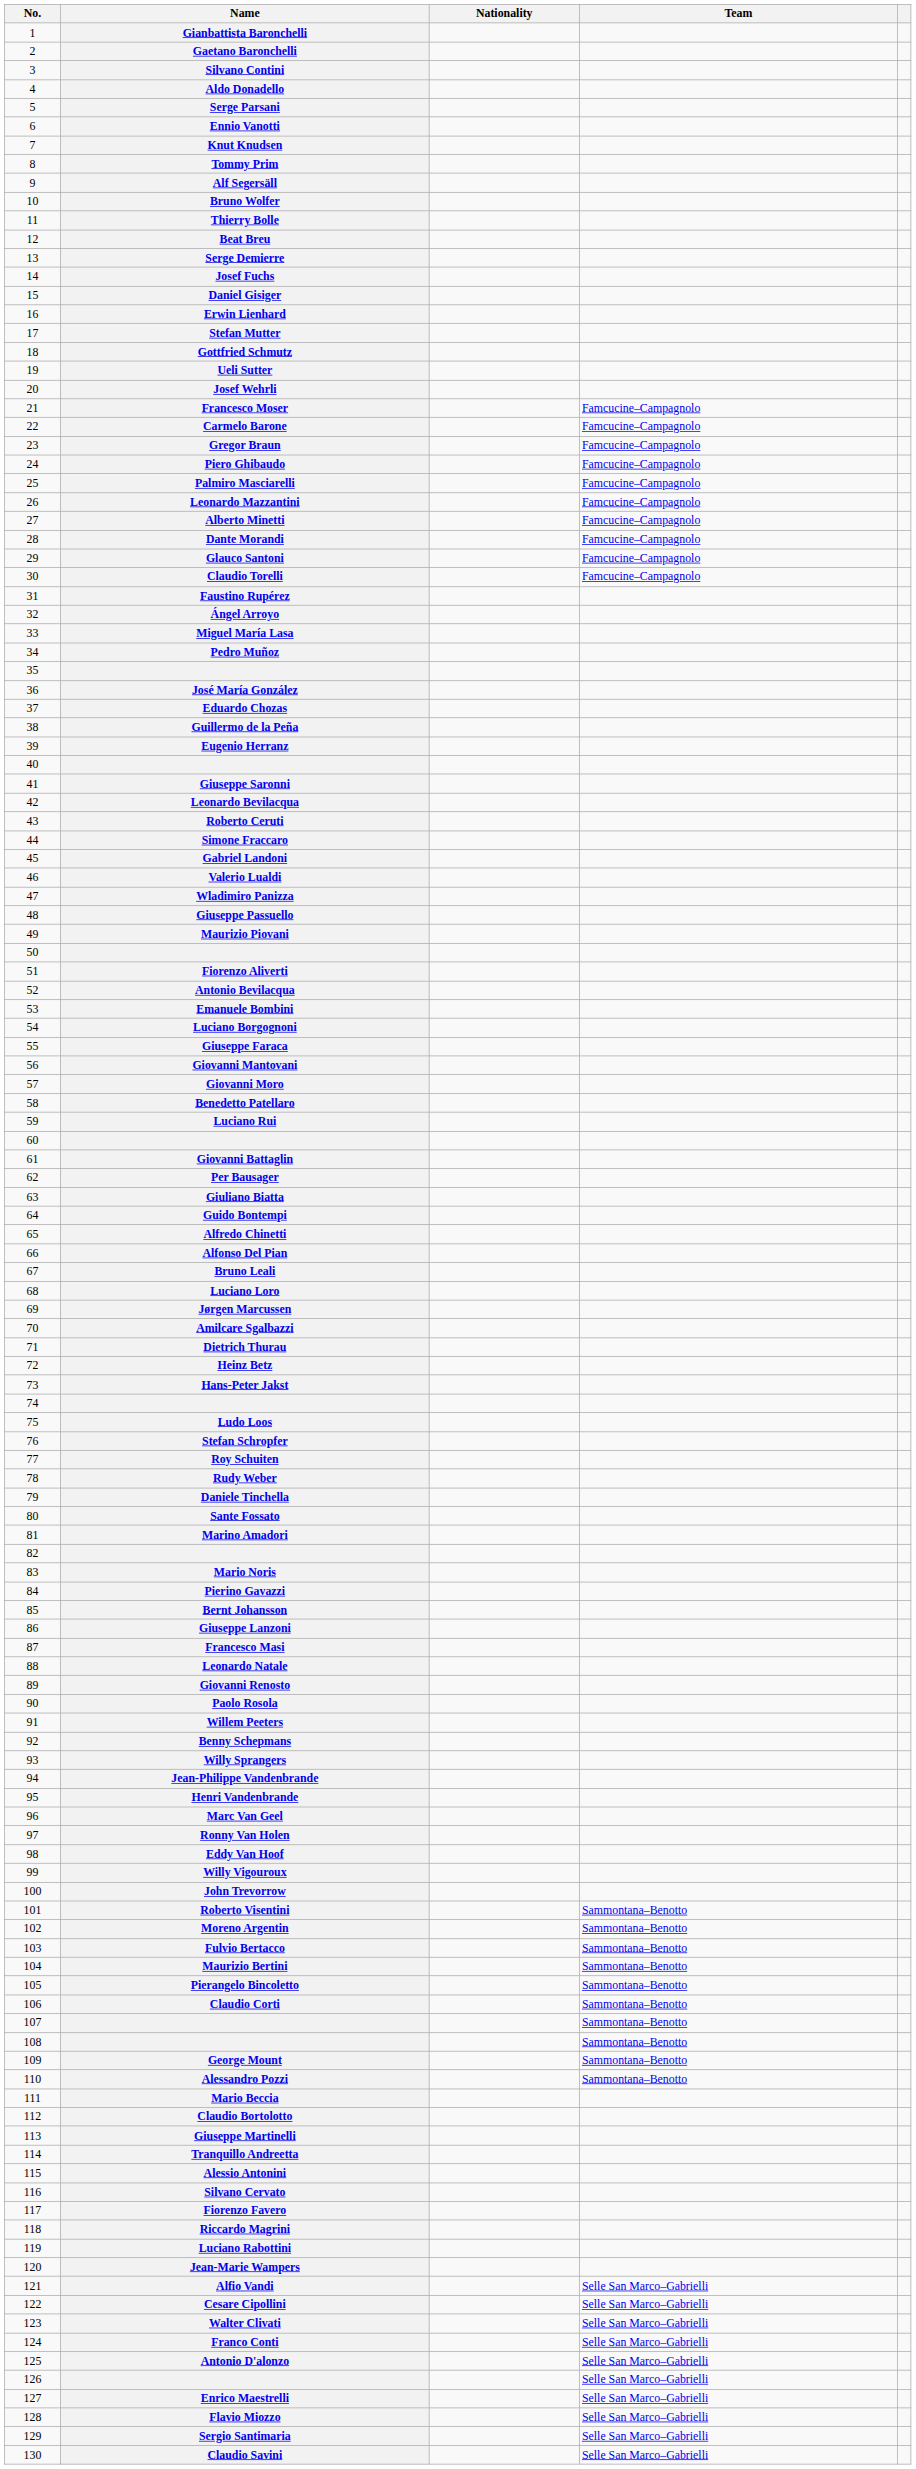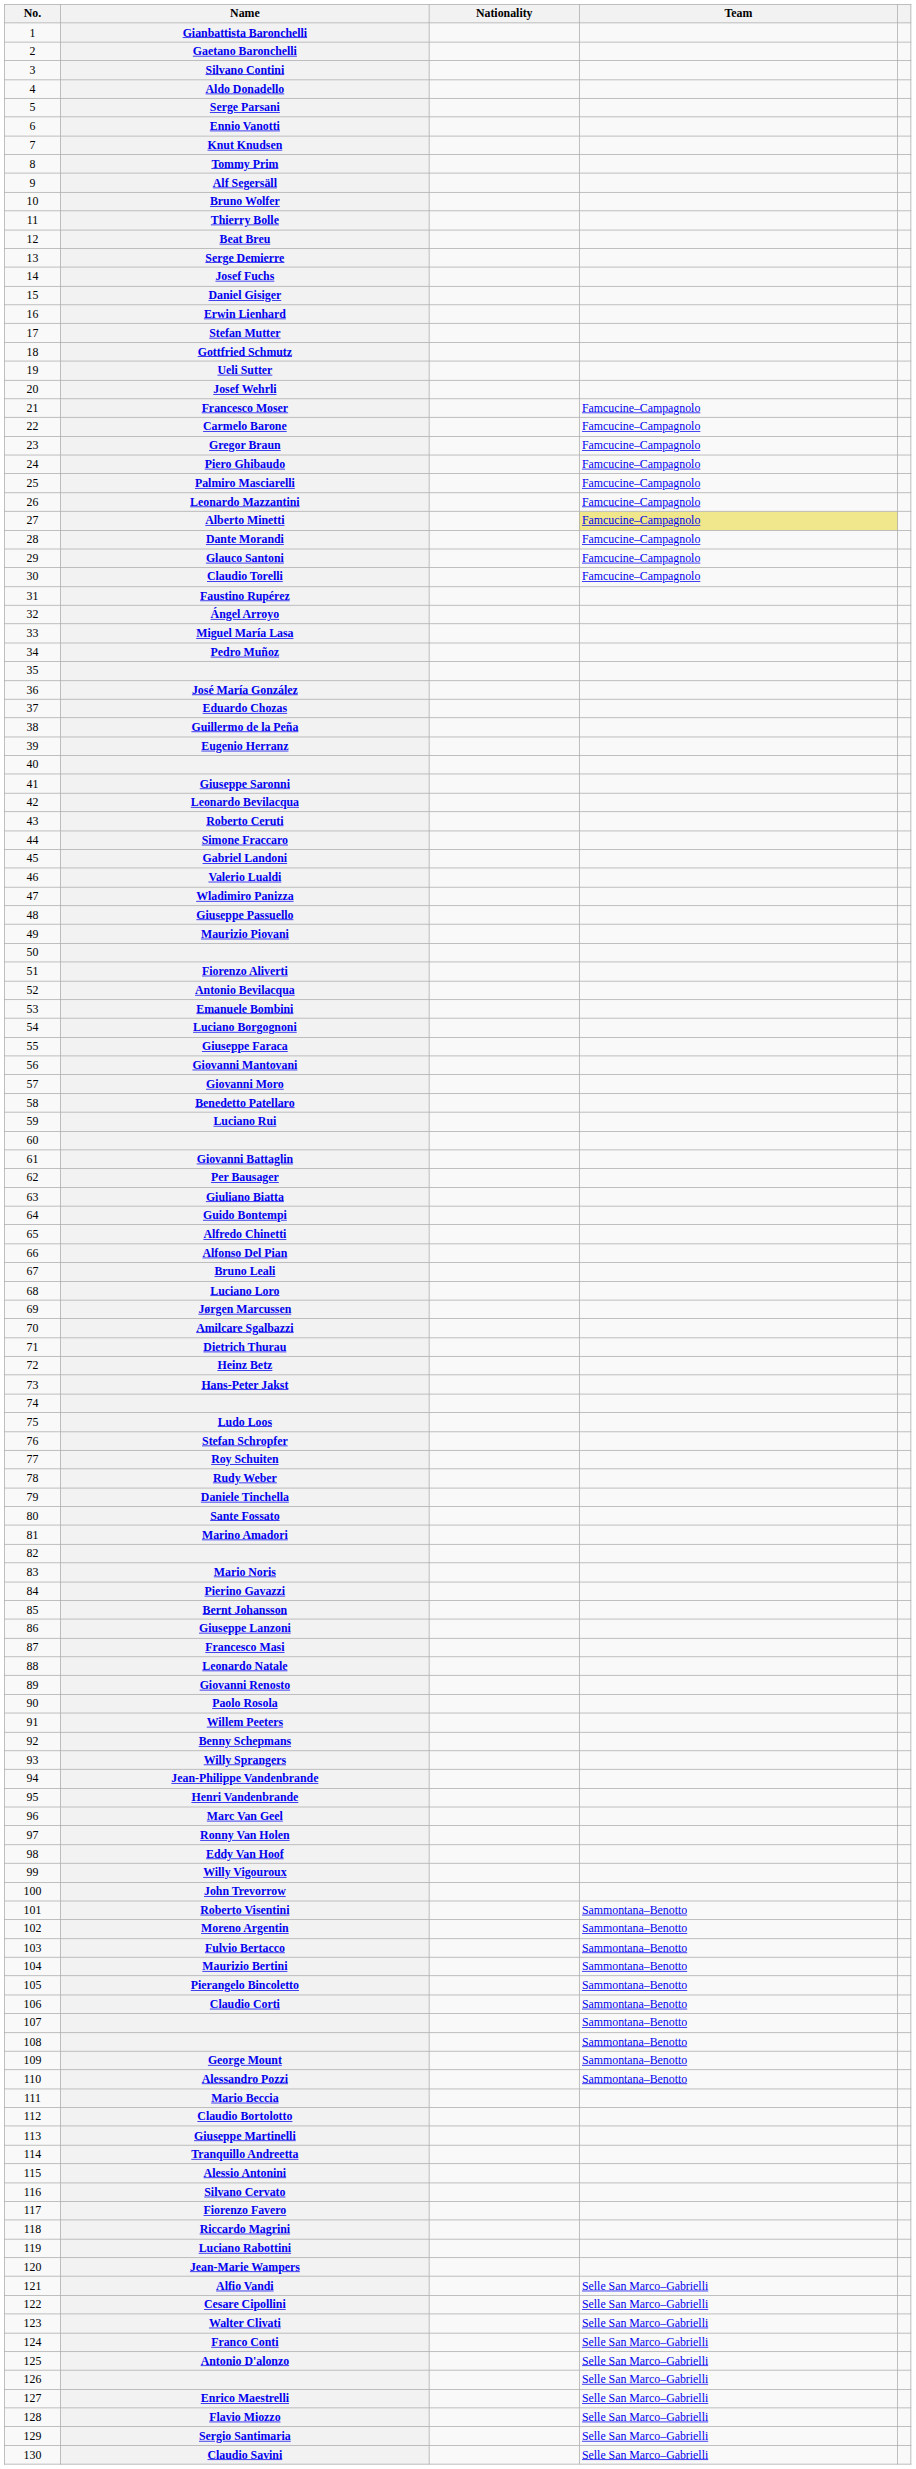Alberto Minetti | Team: no background -> khaki background
